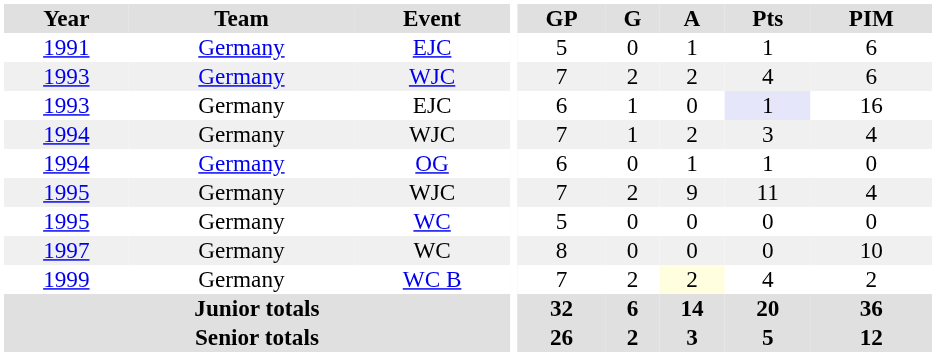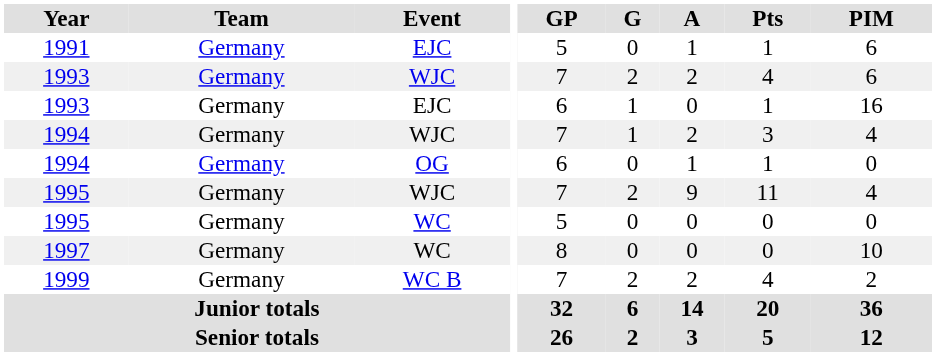1993 / EJC | Pts: lavender background -> no background
1999 | A: lightyellow background -> no background
